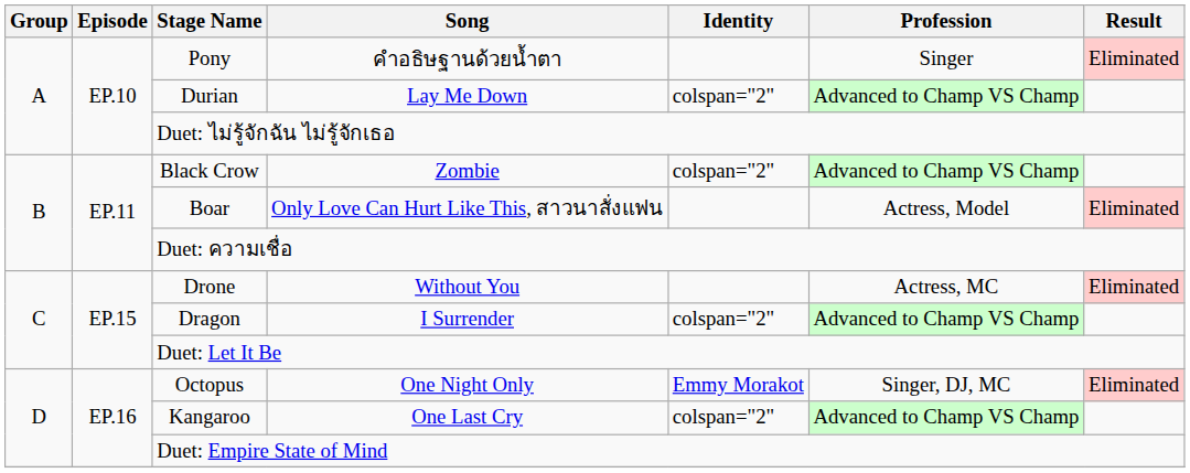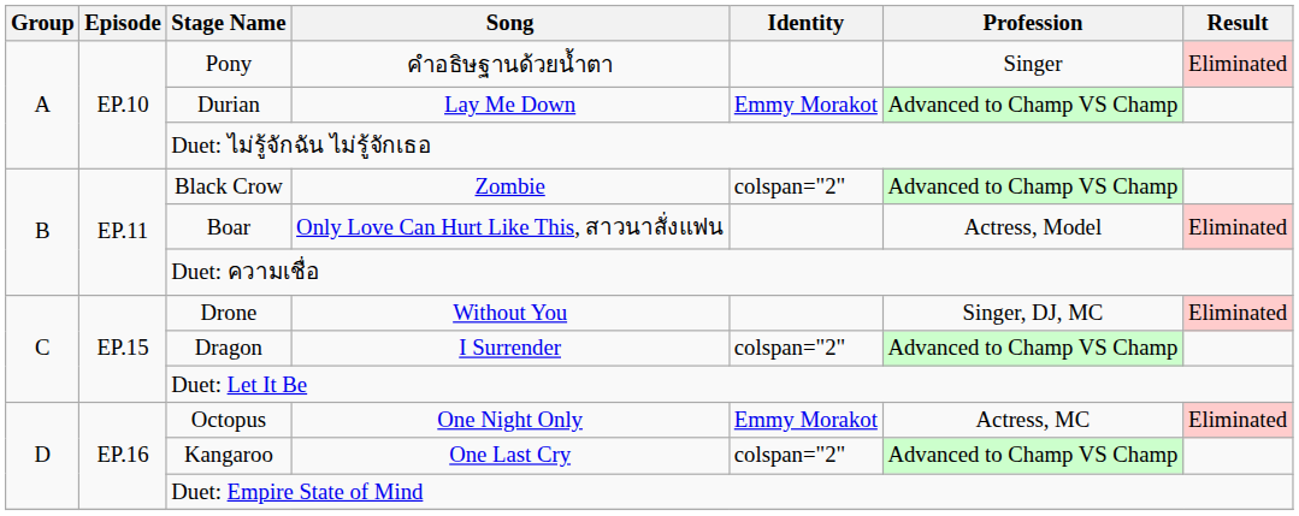Durian | Identity: colspan="2" -> Emmy Morakot
Drone | Profession: Actress, MC -> Singer, DJ, MC
Octopus | Profession: Singer, DJ, MC -> Actress, MC
